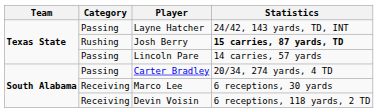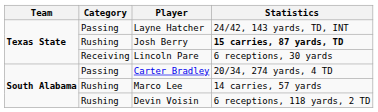Lincoln Pare | Category: Passing -> Receiving
Lincoln Pare | Statistics: 14 carries, 57 yards -> 6 receptions, 30 yards
Marco Lee | Category: Receiving -> Rushing
Marco Lee | Statistics: 6 receptions, 30 yards -> 14 carries, 57 yards
Devin Voisin | Category: Receiving -> Rushing
